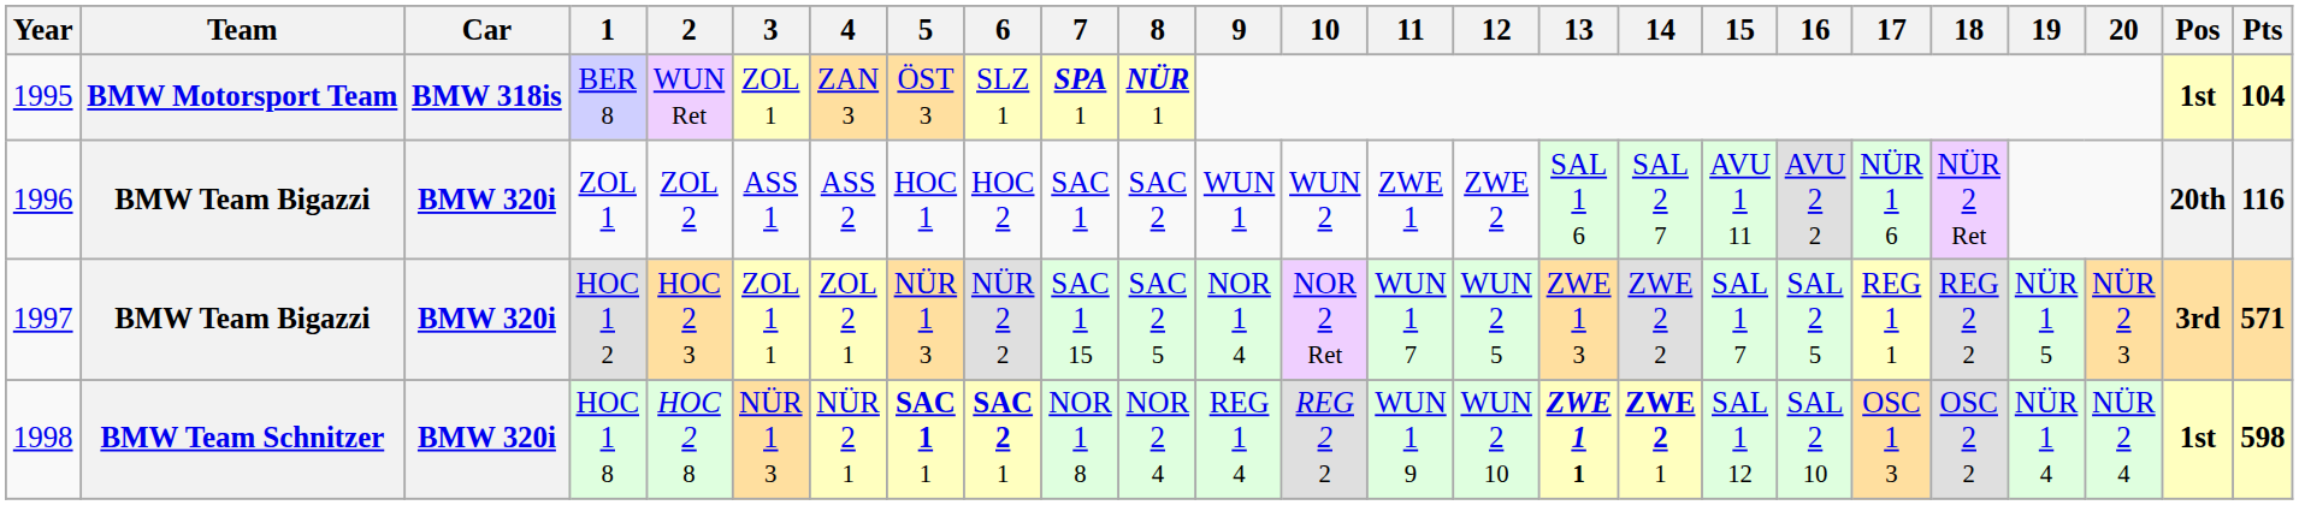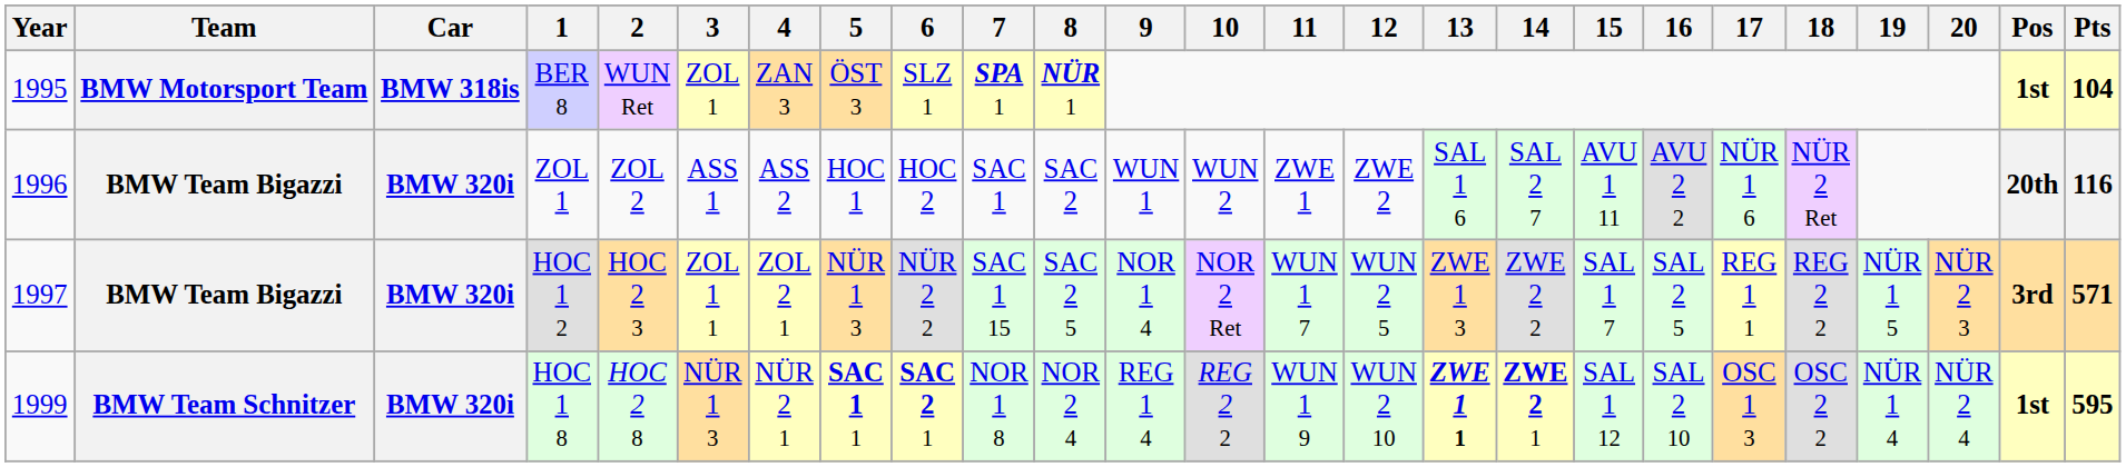HOC 1 8 | Year: 1998 -> 1999
HOC 1 8 | Pts: 598 -> 595
